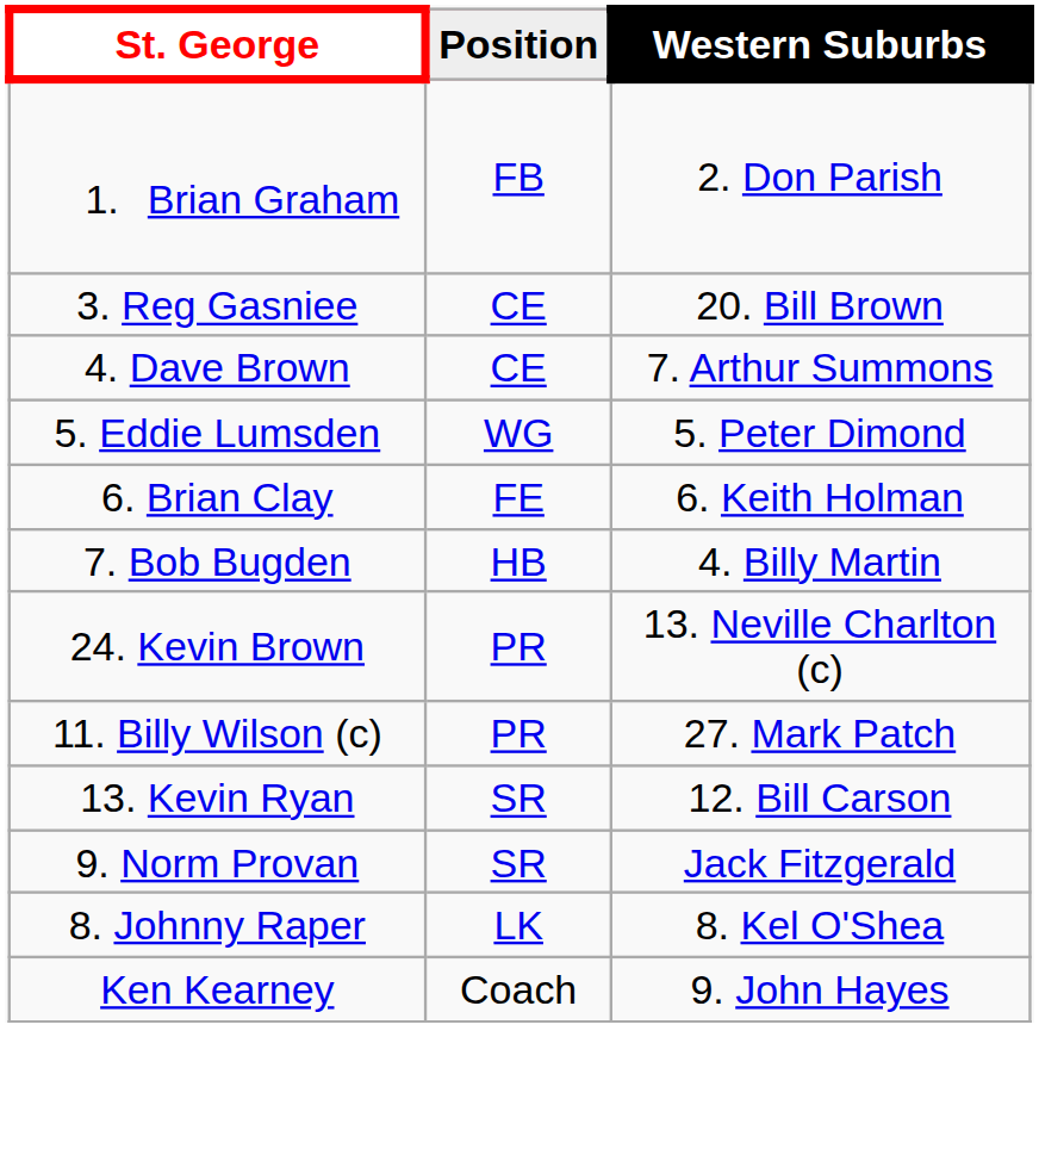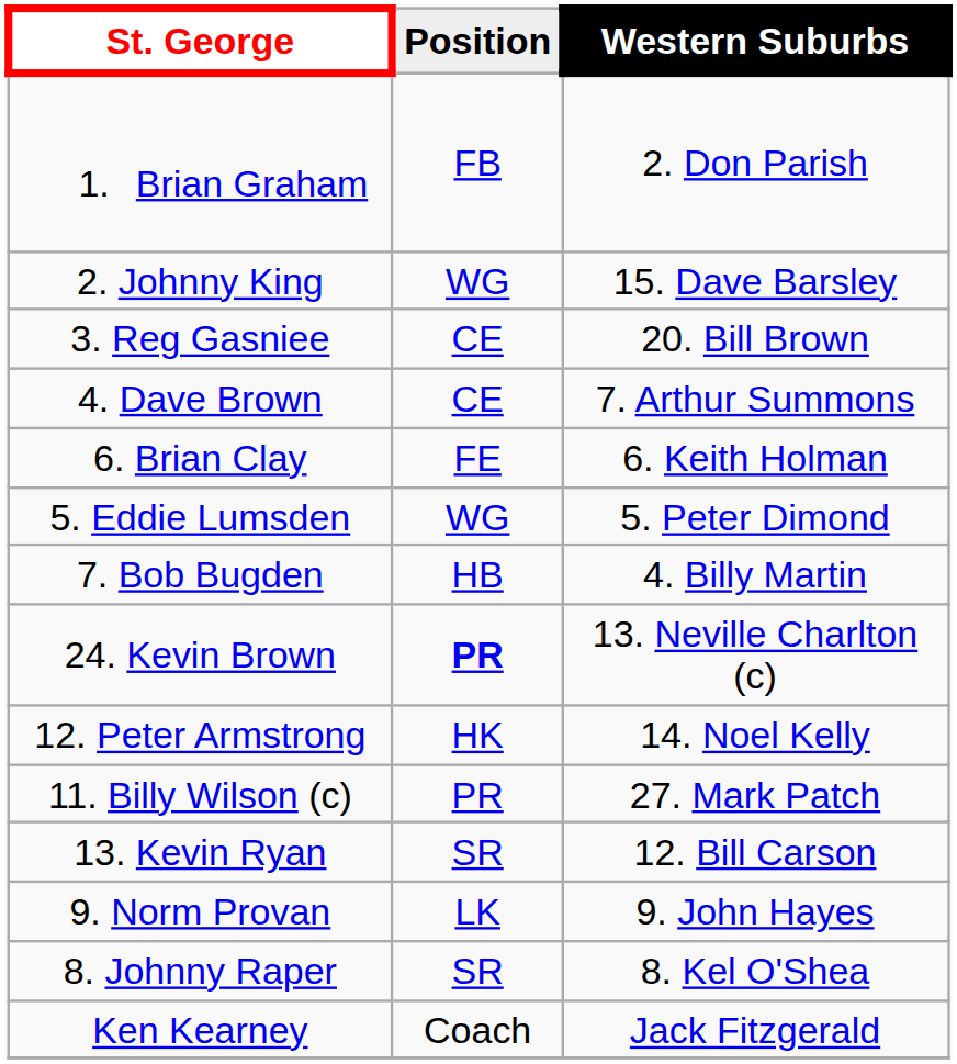+ row: 2. Johnny King | WG | 15. Dave Barsley
rows swapped: 5. Eddie Lumsden <-> 6. Brian Clay
24. Kevin Brown | Position: normal -> bold
+ row: 12. Peter Armstrong | HK | 14. Noel Kelly
9. Norm Provan | Position: SR -> LK
9. Norm Provan | Western Suburbs: Jack Fitzgerald -> 9. John Hayes
8. Johnny Raper | Position: LK -> SR
Ken Kearney | Western Suburbs: 9. John Hayes -> Jack Fitzgerald
